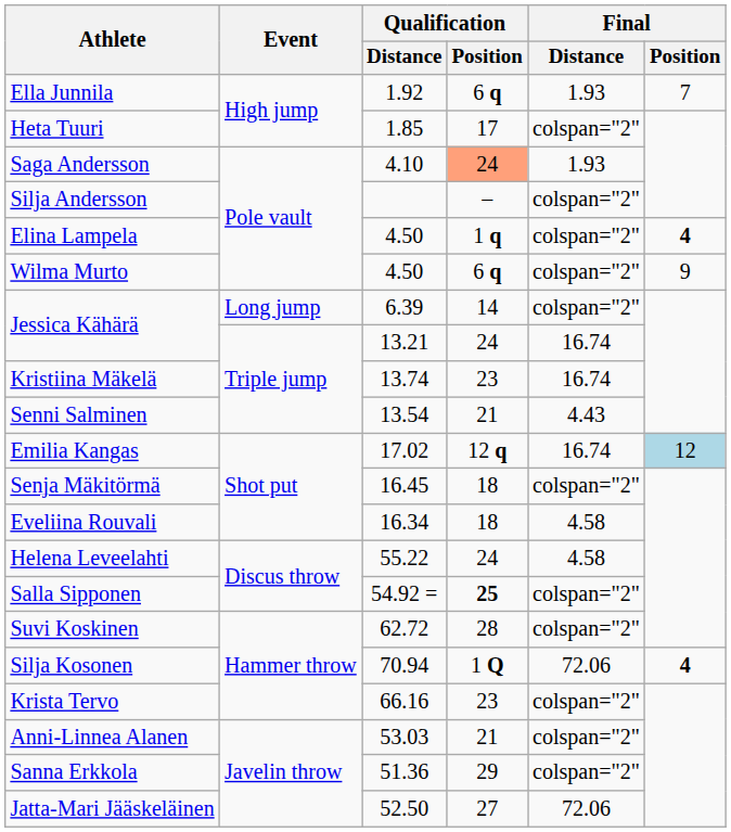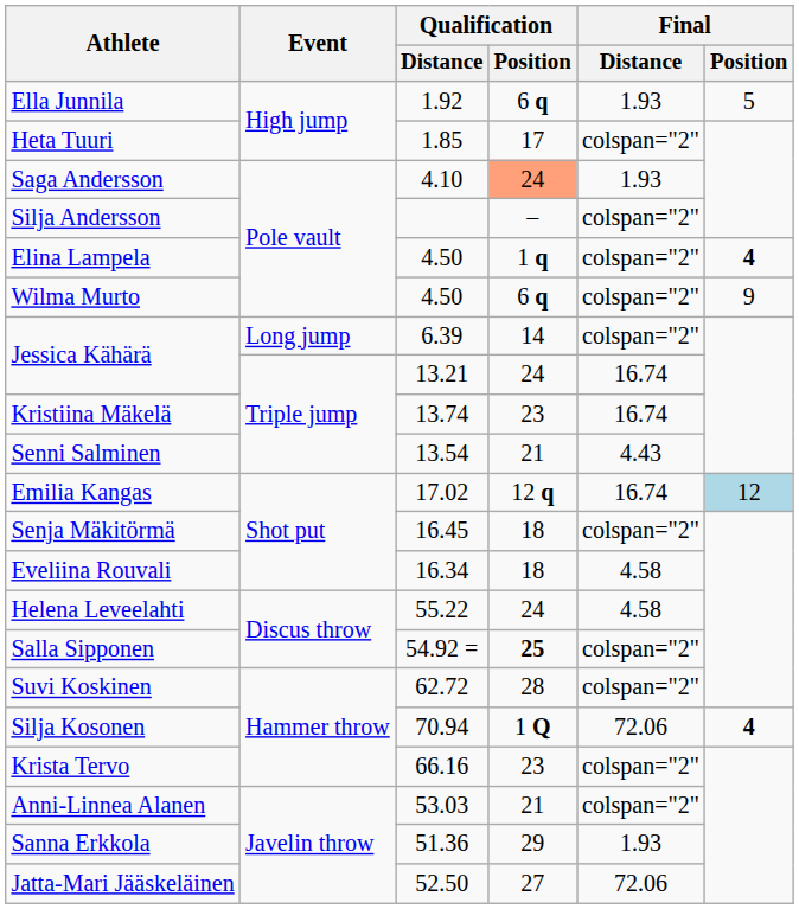Ella Junnila | Final / Position: 7 -> 5
Sanna Erkkola | Final / Distance: colspan="2" -> 1.93
